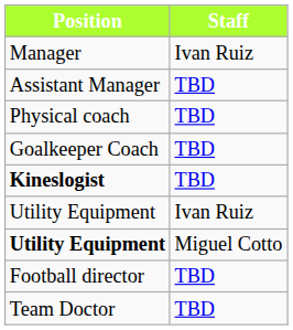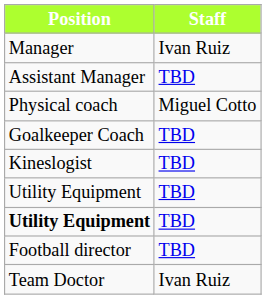row 4 | Staff: TBD -> Miguel Cotto
row 6 | Position: bold -> normal
row 7 | Staff: Ivan Ruiz -> TBD
row 8 | Staff: Miguel Cotto -> TBD
row 10 | Staff: TBD -> Ivan Ruiz
